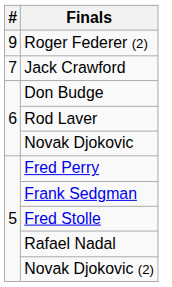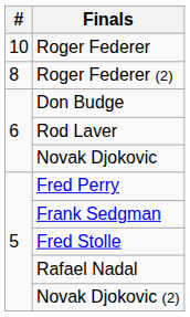+ row: 10 | Roger Federer
Roger Federer (2) | #: 9 -> 8
- row: 7 | Jack Crawford
